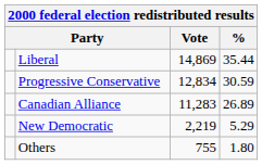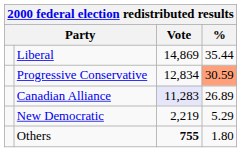Progressive Conservative | %: no background -> lightsalmon background
Canadian Alliance | Vote: no background -> lavender background
Others | Vote: normal -> bold
